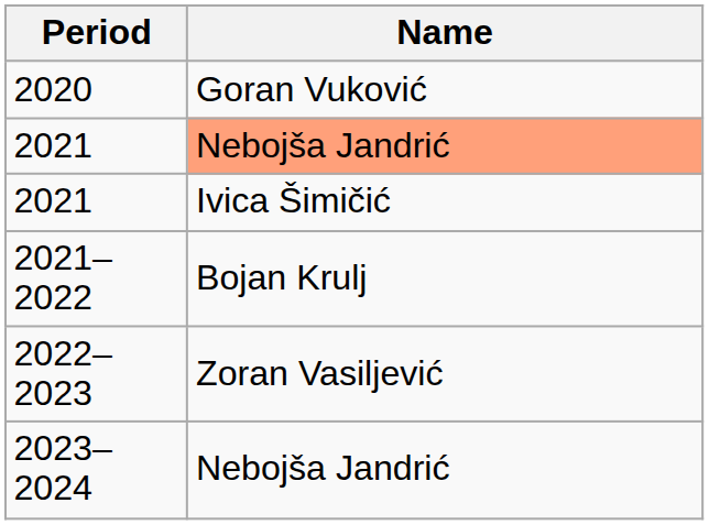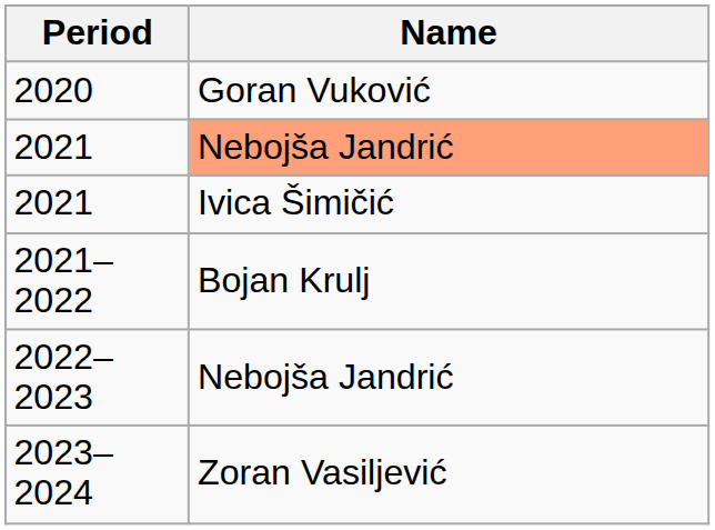row 6 | Name: Zoran Vasiljević -> Nebojša Jandrić
row 7 | Name: Nebojša Jandrić -> Zoran Vasiljević
